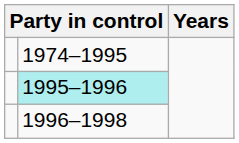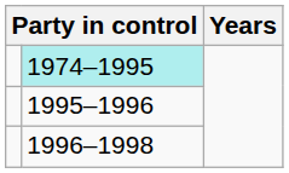1974–1995 | column 2: no background -> paleturquoise background
1995–1996 | column 2: paleturquoise background -> no background
